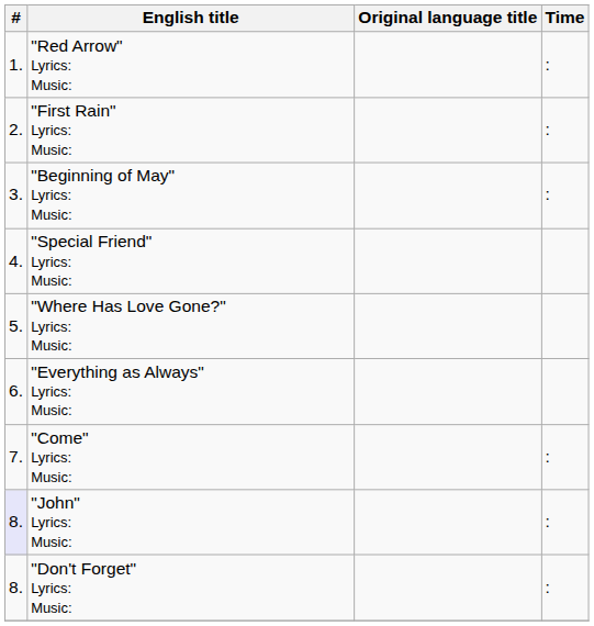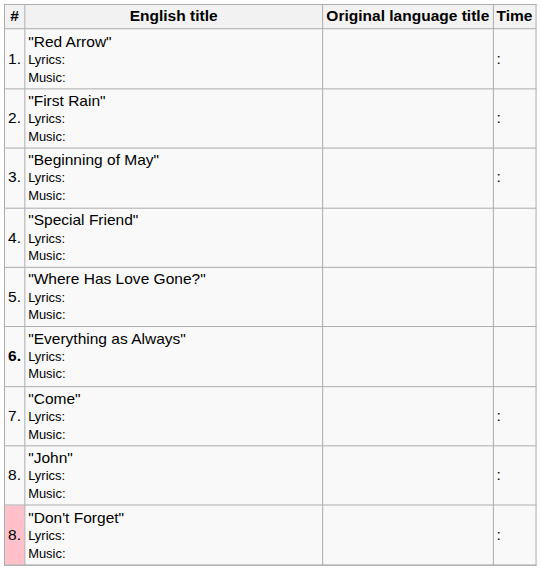"Everything as Always" Lyrics: Music: | #: normal -> bold
"John" Lyrics: Music: | #: lavender background -> no background
"Don't Forget" Lyrics: Music: | #: no background -> pink background
